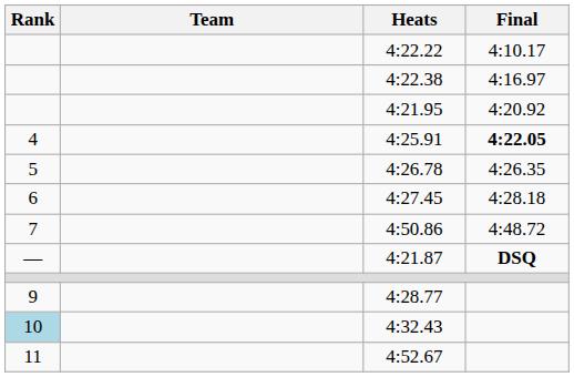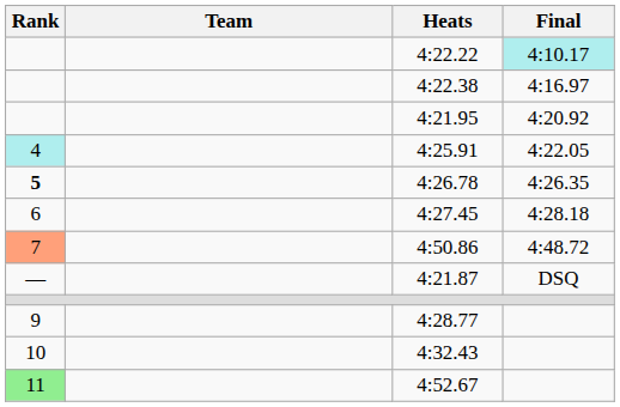4:22.22 | Final: no background -> paleturquoise background
4:25.91 | Rank: no background -> paleturquoise background
4:25.91 | Final: bold -> normal
4:26.78 | Rank: normal -> bold
4:50.86 | Rank: no background -> lightsalmon background
4:21.87 | Final: bold -> normal
4:32.43 | Rank: lightblue background -> no background
4:52.67 | Rank: no background -> lightgreen background
